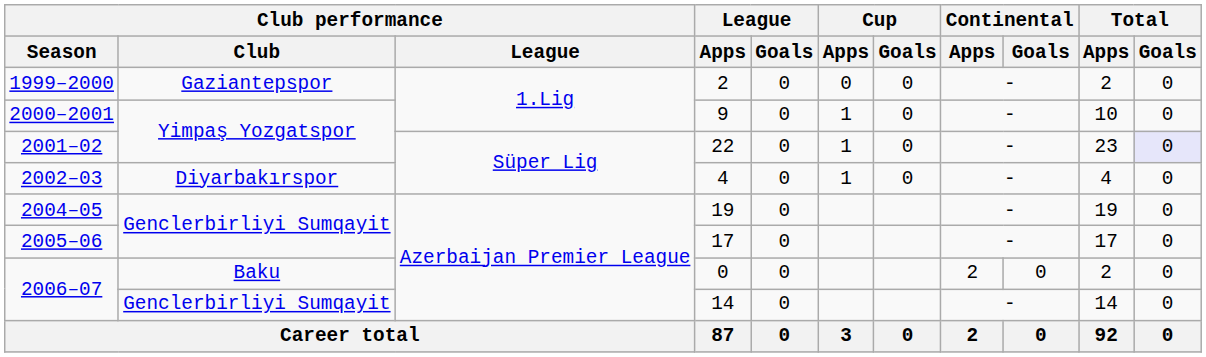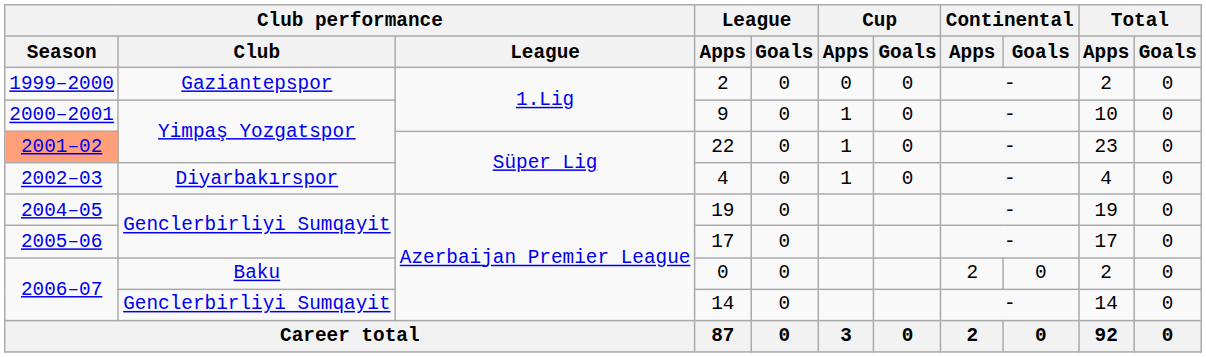22 | Club performance / Season: no background -> lightsalmon background
22 | Total / Goals: lavender background -> no background
